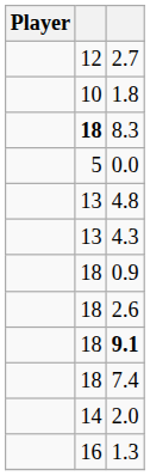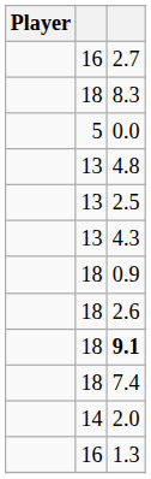2.7 | column 2: 12 -> 16
- row: 10 | 1.8
8.3 | column 2: bold -> normal
+ row: 13 | 2.5
